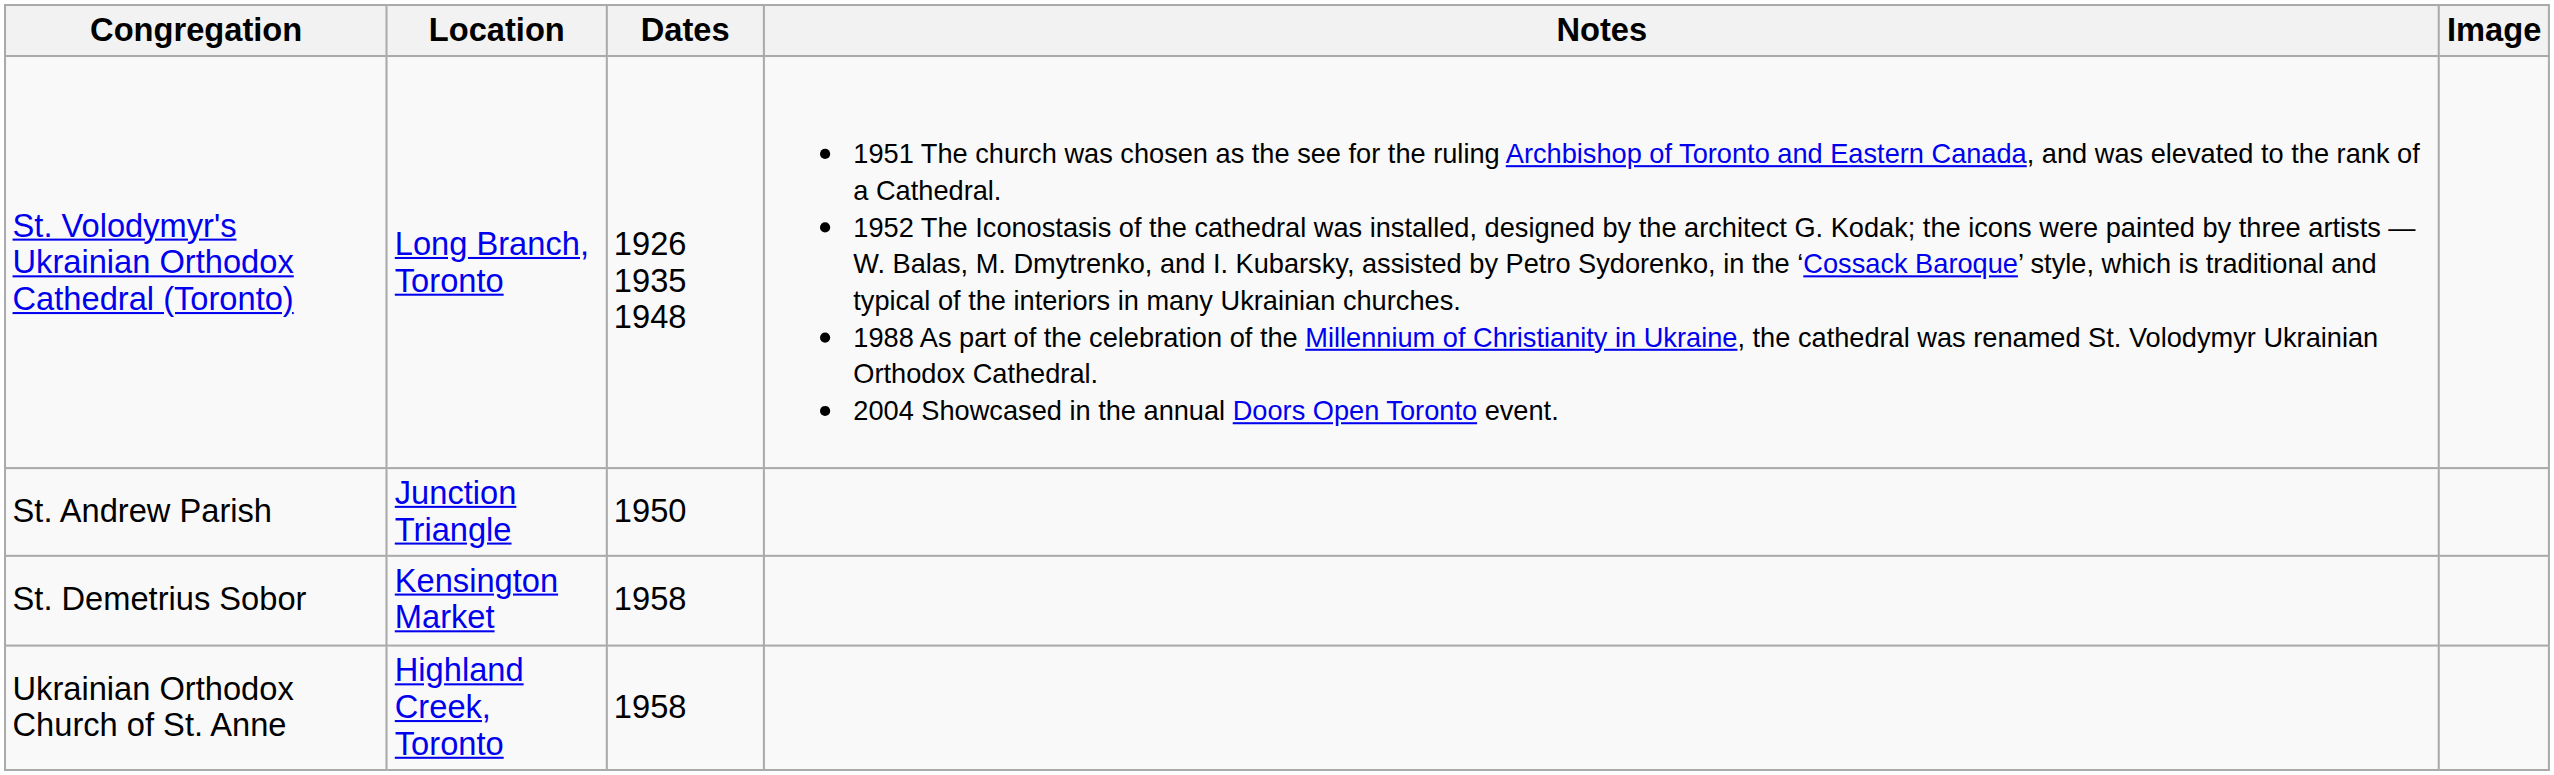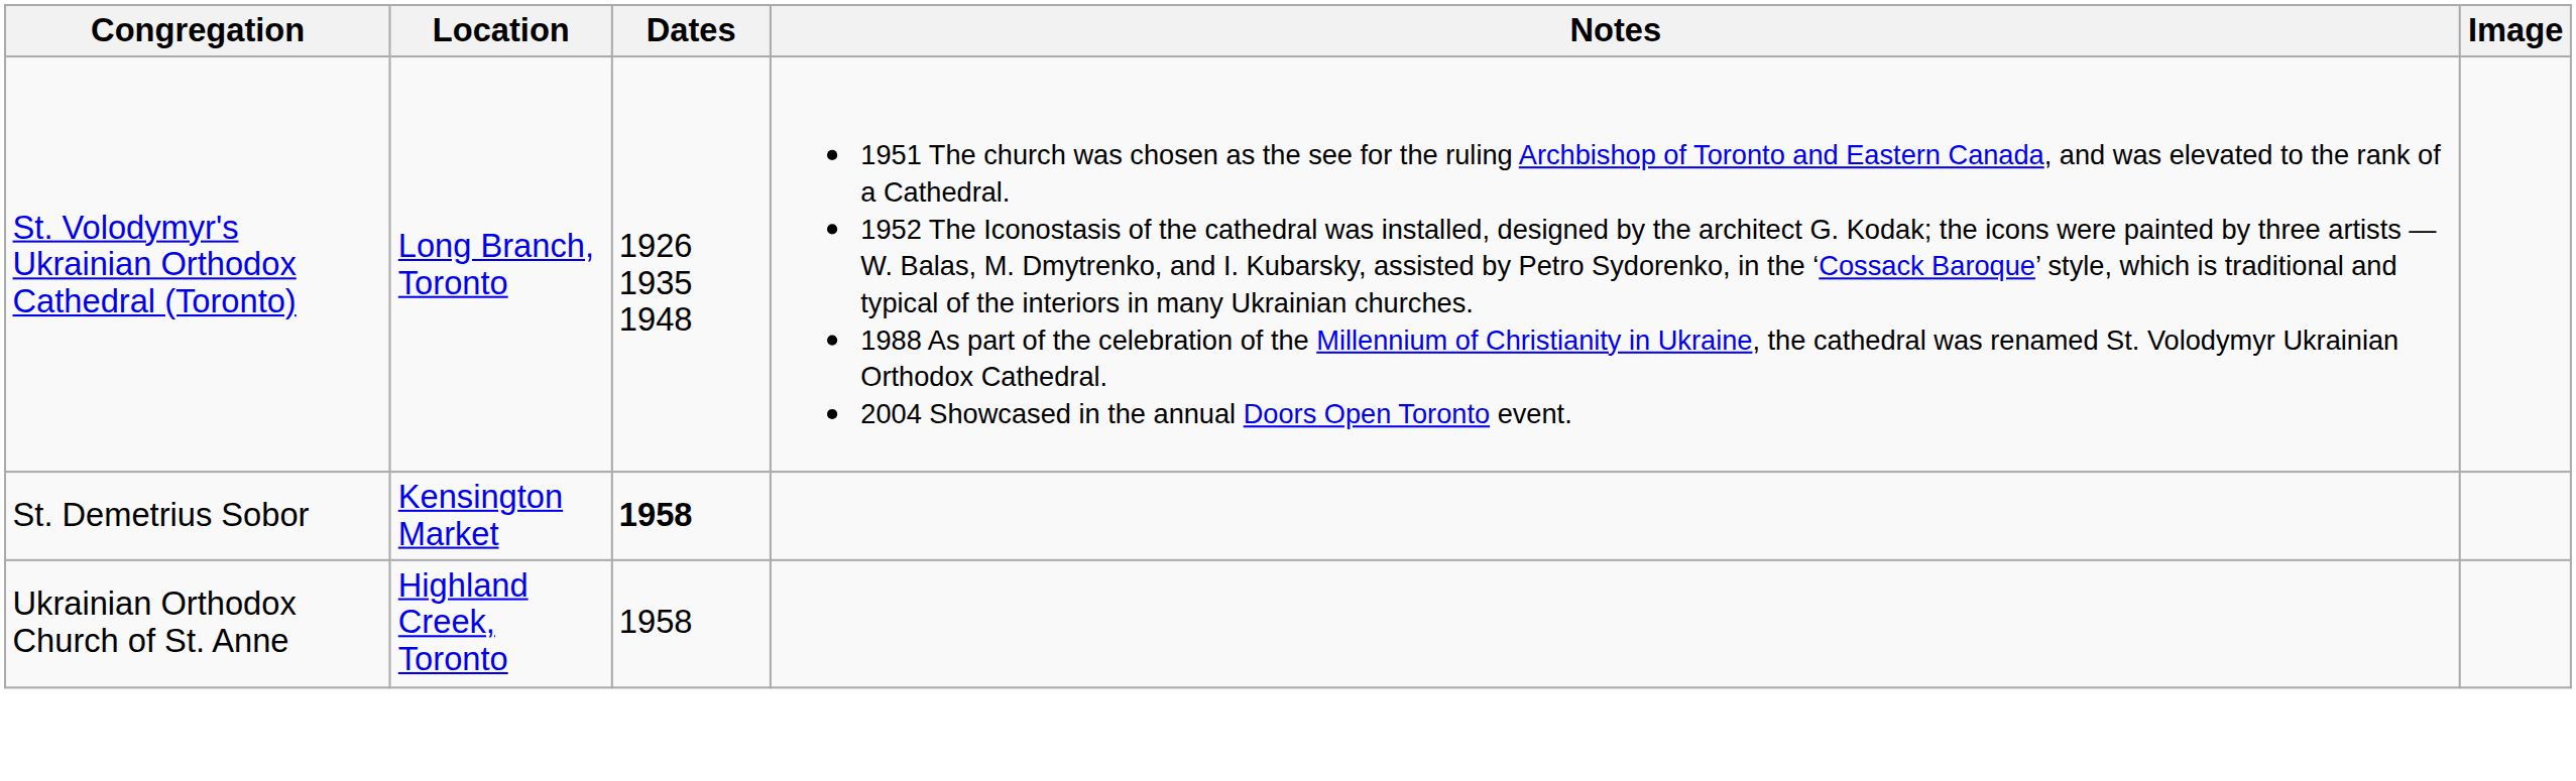- row: St. Andrew Parish | Junction Triangle | 1950
St. Demetrius Sobor | Dates: normal -> bold
